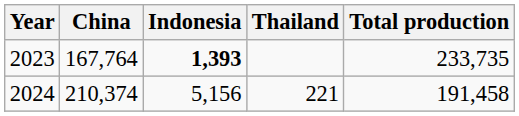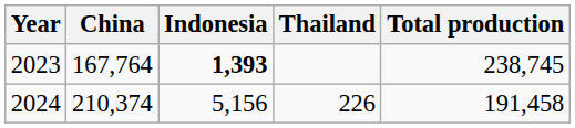2023 | Total production: 233,735 -> 238,745
2024 | Thailand: 221 -> 226
